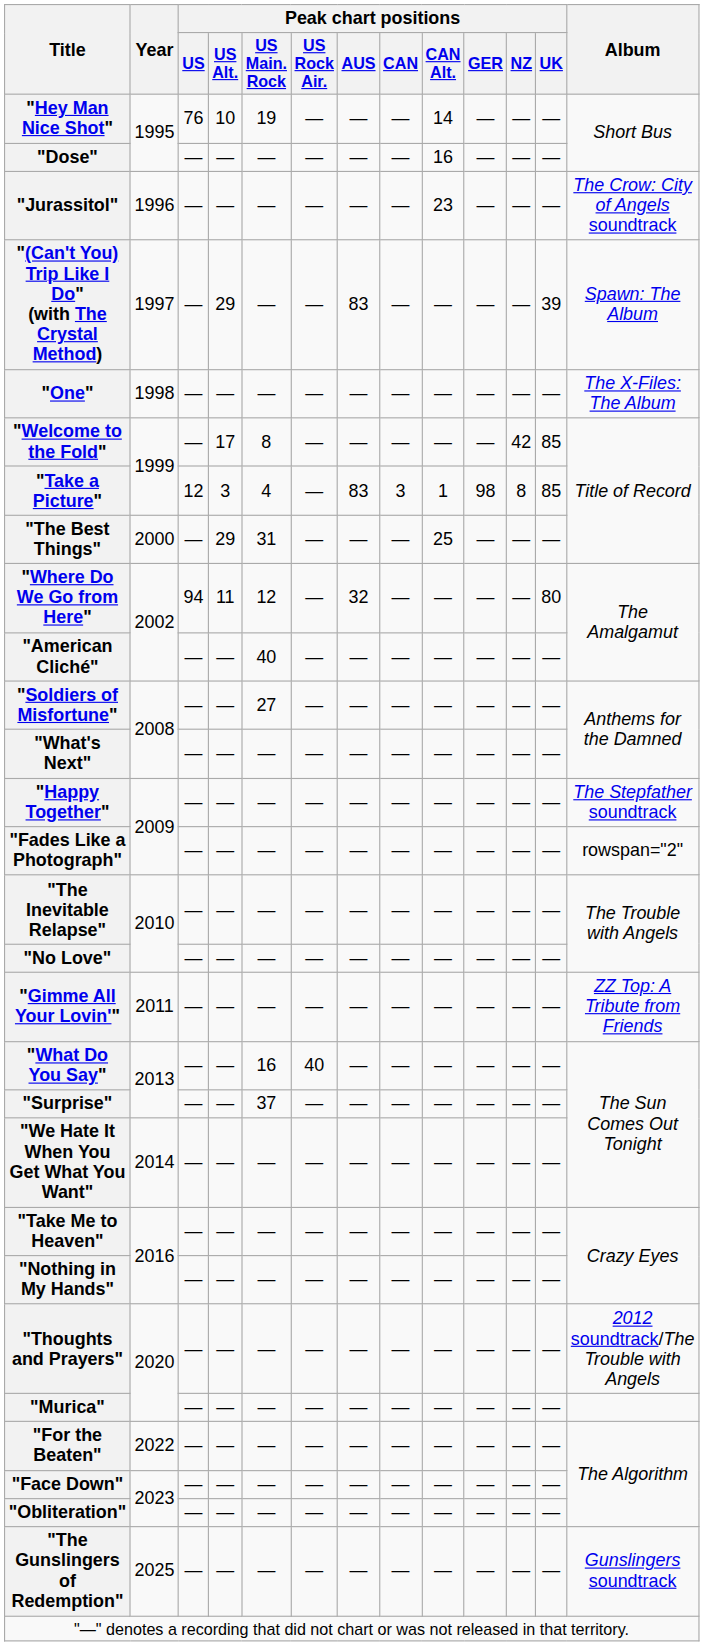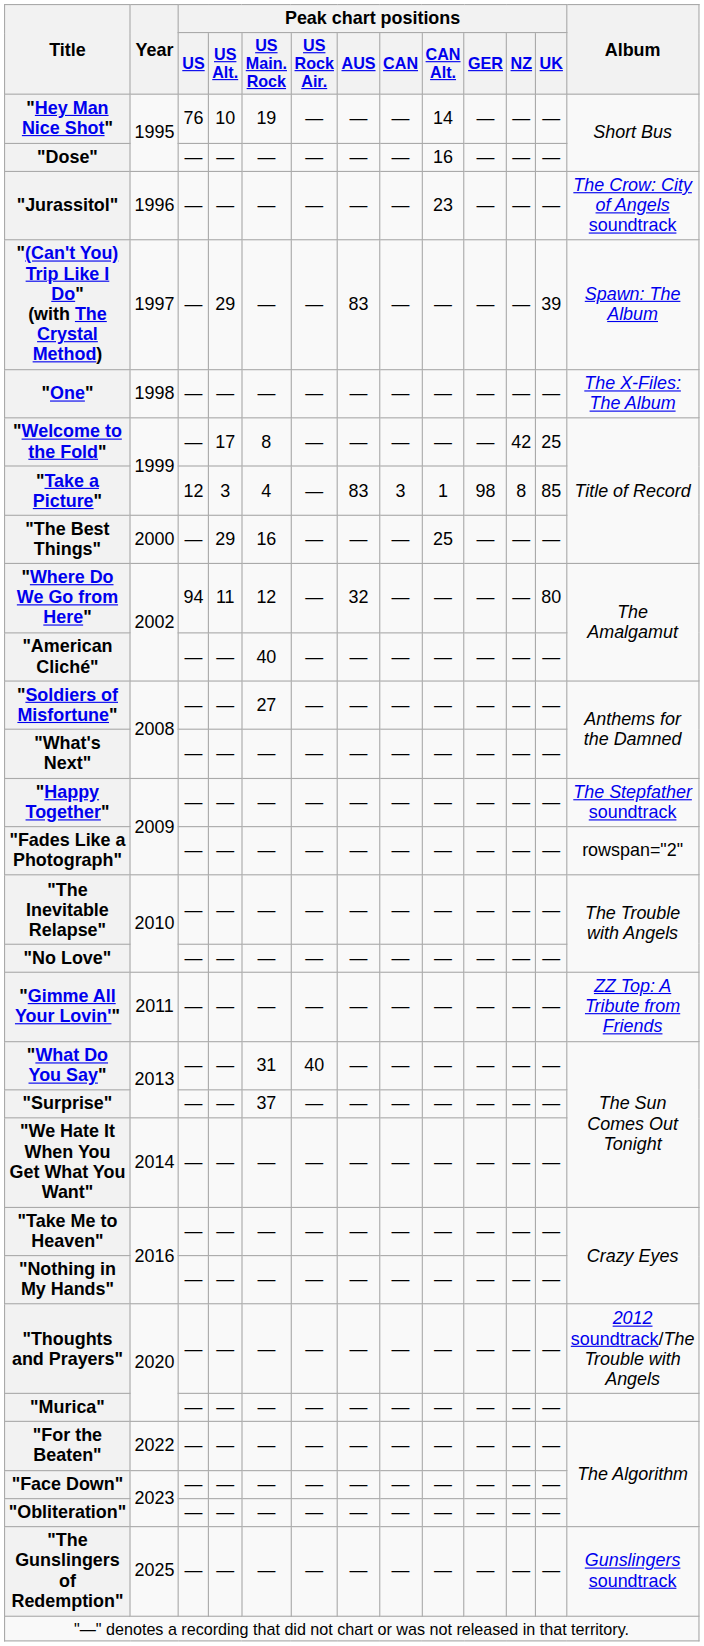"Welcome to the Fold" | Peak chart positions / UK: 85 -> 25
"The Best Things" | Peak chart positions / US Main. Rock: 31 -> 16
"What Do You Say" | Peak chart positions / US Main. Rock: 16 -> 31
